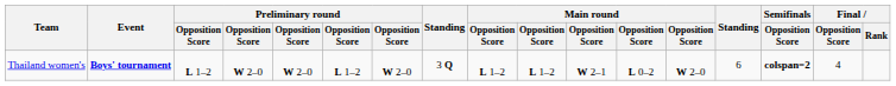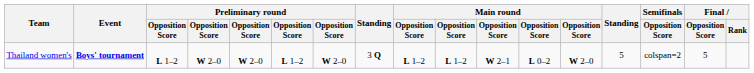Thailand women's | column 14: 6 -> 5
Thailand women's | Semifinals / Opposition Score: bold -> normal
Thailand women's | Final / Opposition Score: 4 -> 5
